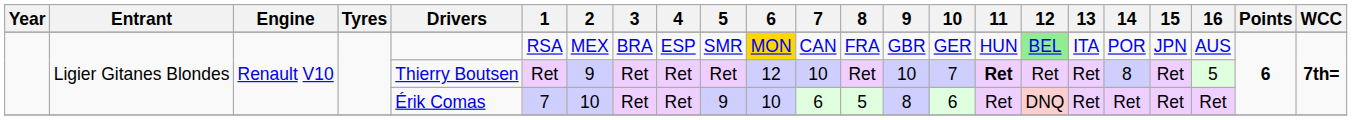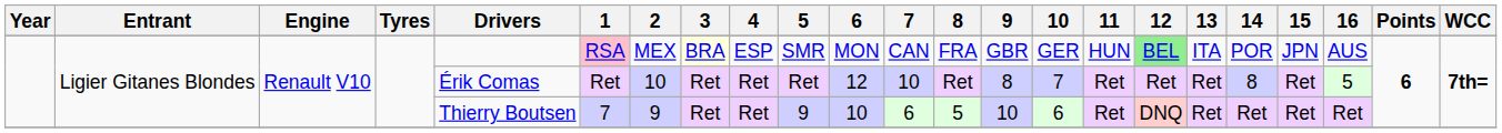row 2 | 1: no background -> pink background
row 2 | 3: no background -> lightyellow background
row 2 | 6: gold background -> no background
row 3 | Drivers: Thierry Boutsen -> Érik Comas
row 3 | 2: 9 -> 10
row 3 | 9: 10 -> 8
row 3 | 11: bold -> normal
row 4 | Drivers: Érik Comas -> Thierry Boutsen
row 4 | 2: 10 -> 9
row 4 | 9: 8 -> 10
